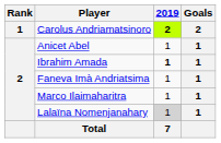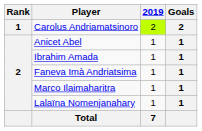Carolus Andriamatsinoro | 2019: bold -> normal
Ibrahim Amada | 2019: bold -> normal
Lalaïna Nomenjanahary | 2019: lightgrey background -> no background
